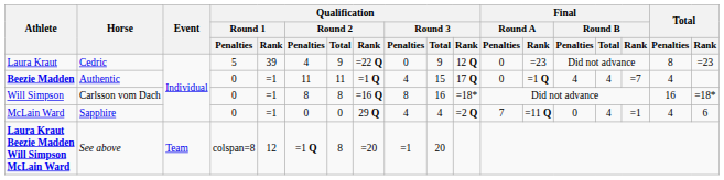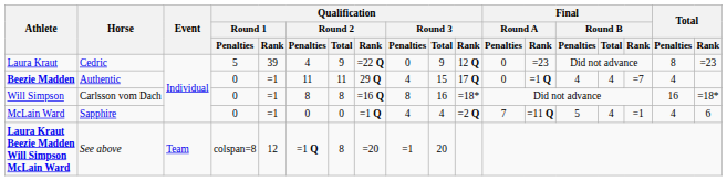Beezie Madden | Qualification / Round 2 / Rank: =1 Q -> 29 Q
McLain Ward | Qualification / Round 2 / Rank: 29 Q -> =1 Q
McLain Ward | Final / Round B / Penalties: 0 -> 5
